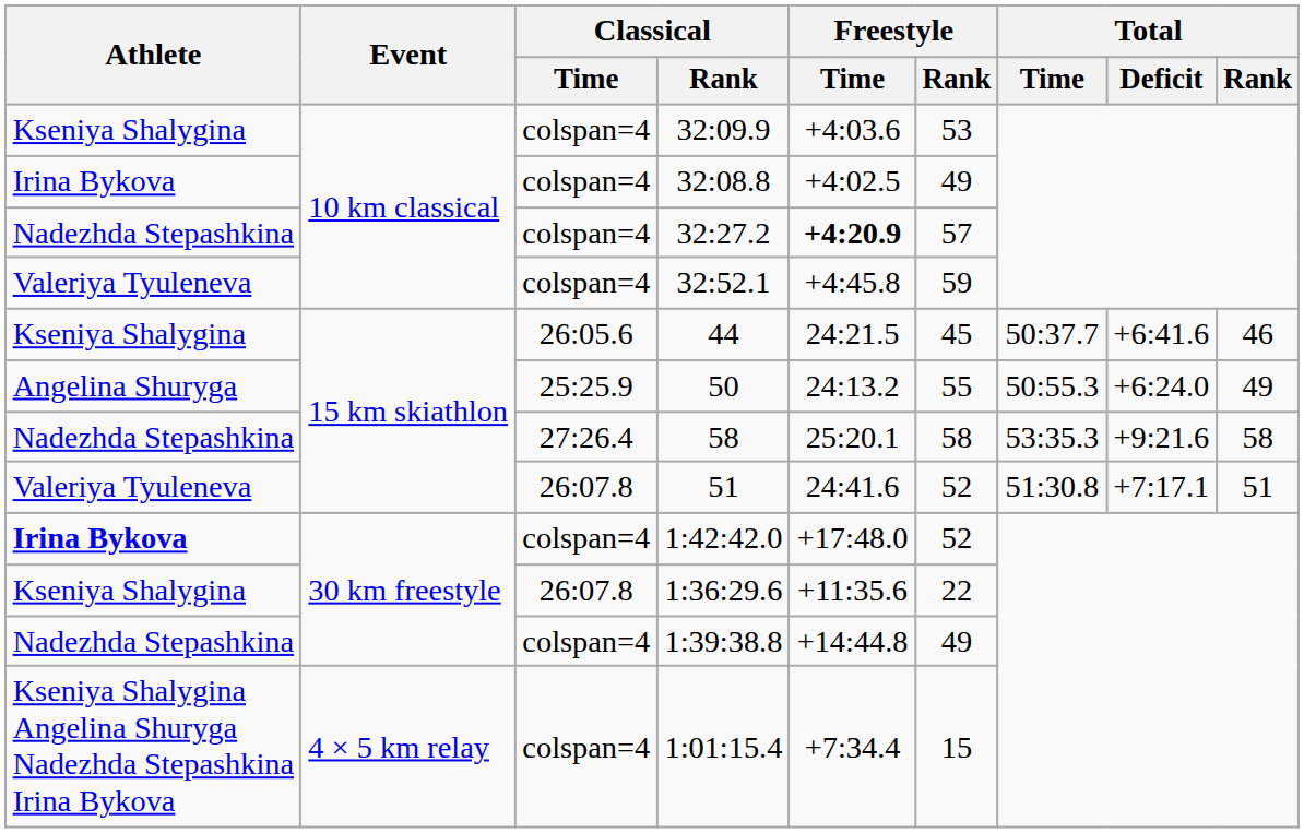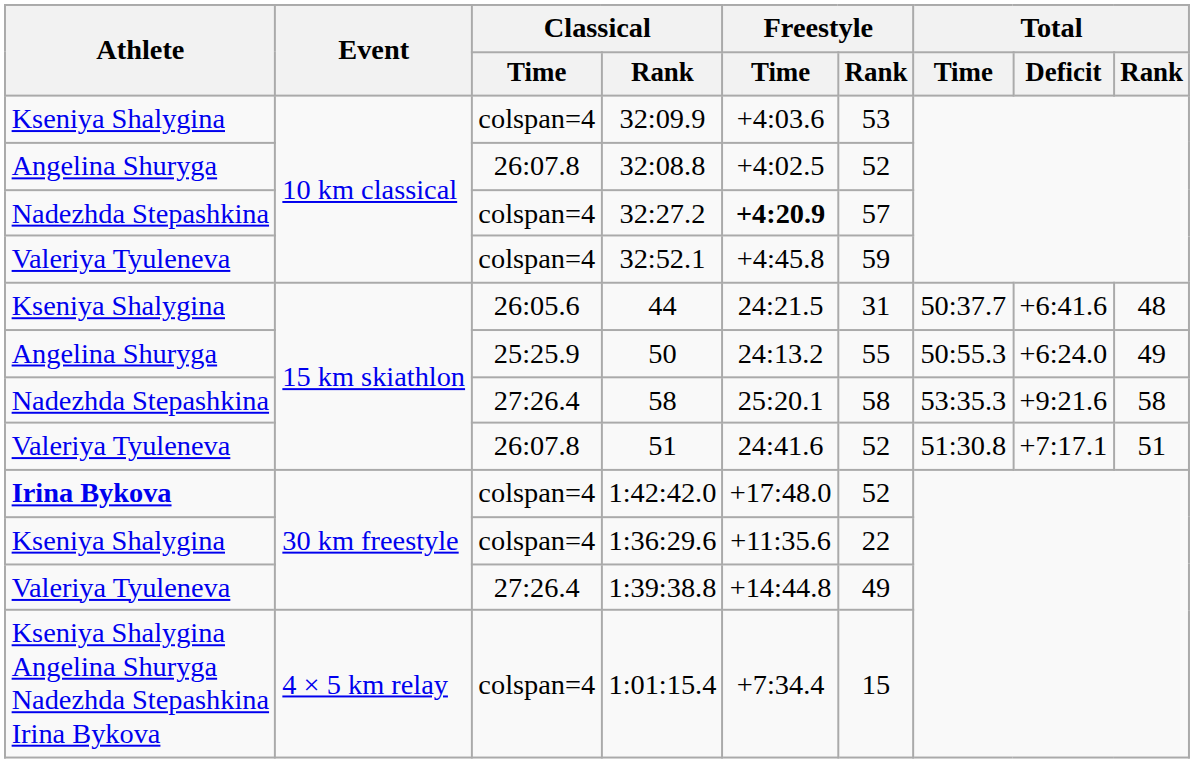32:08.8 | Athlete: Irina Bykova -> Angelina Shuryga
32:08.8 | Classical / Time: colspan=4 -> 26:07.8
32:08.8 | Freestyle / Rank: 49 -> 52
44 | Freestyle / Rank: 45 -> 31
44 | Total / Rank: 46 -> 48
1:36:29.6 | Classical / Time: 26:07.8 -> colspan=4
1:39:38.8 | Athlete: Nadezhda Stepashkina -> Valeriya Tyuleneva
1:39:38.8 | Classical / Time: colspan=4 -> 27:26.4
